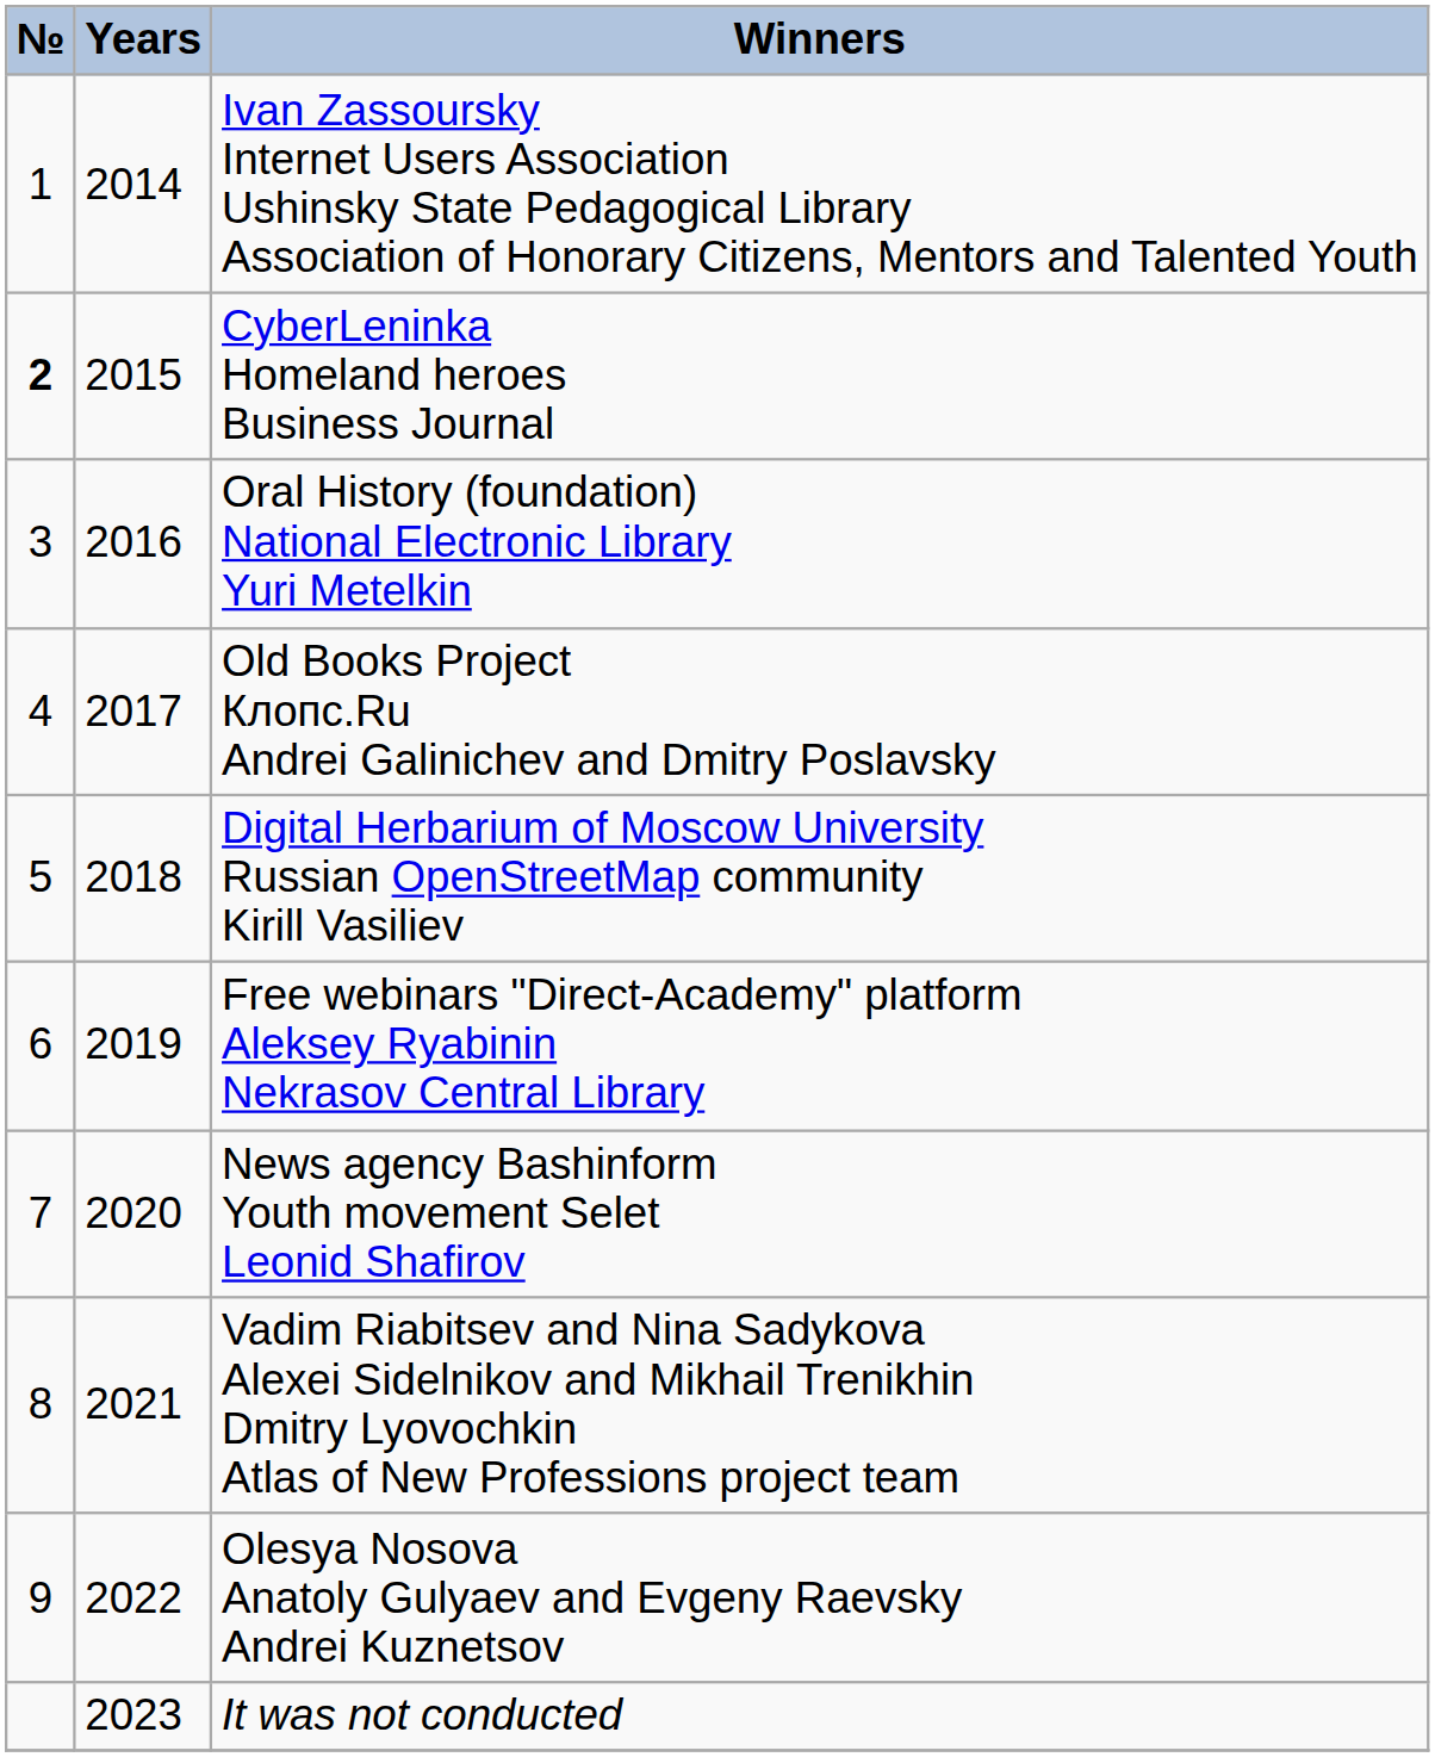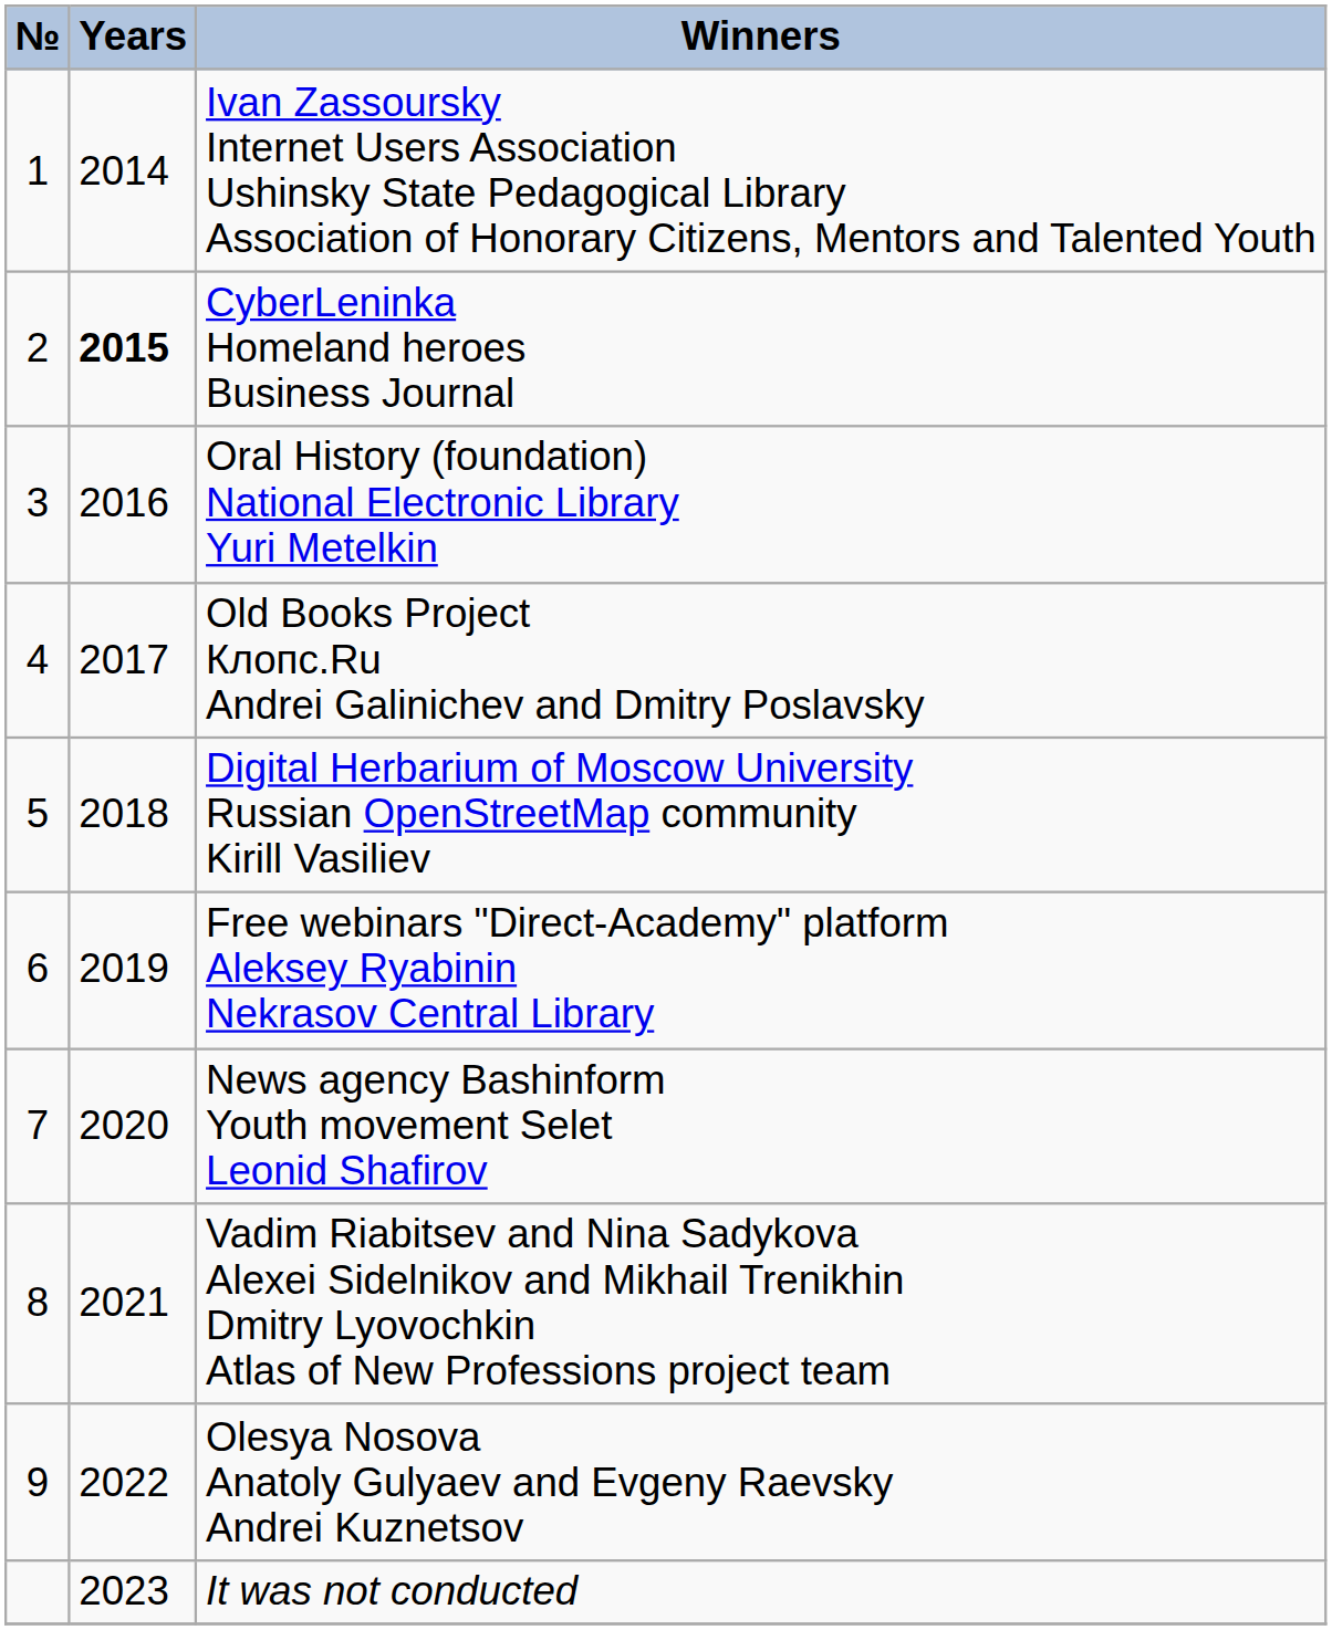CyberLeninka Homeland heroes Business Journal | №: bold -> normal
CyberLeninka Homeland heroes Business Journal | Years: normal -> bold
